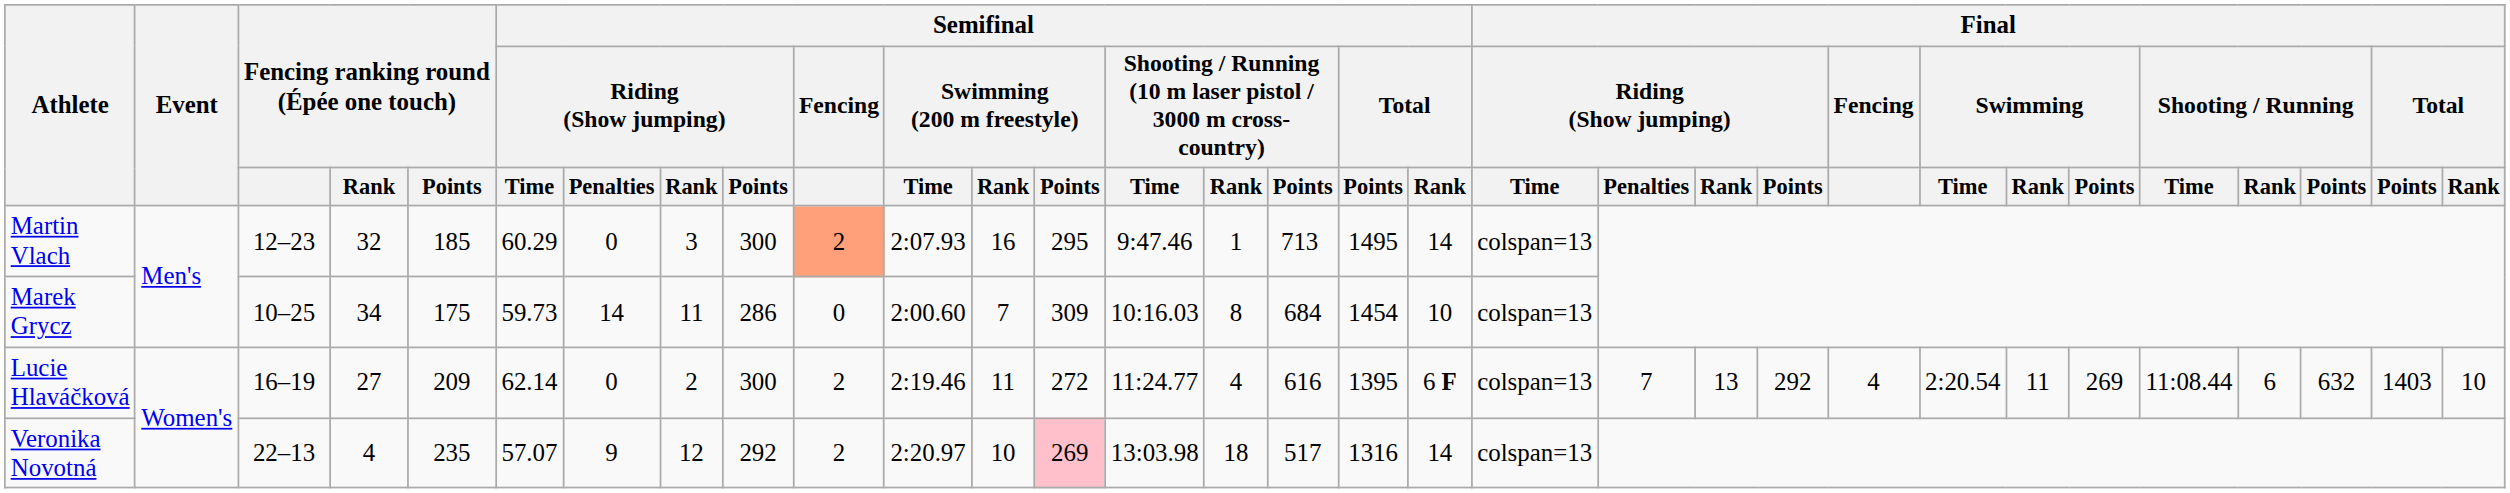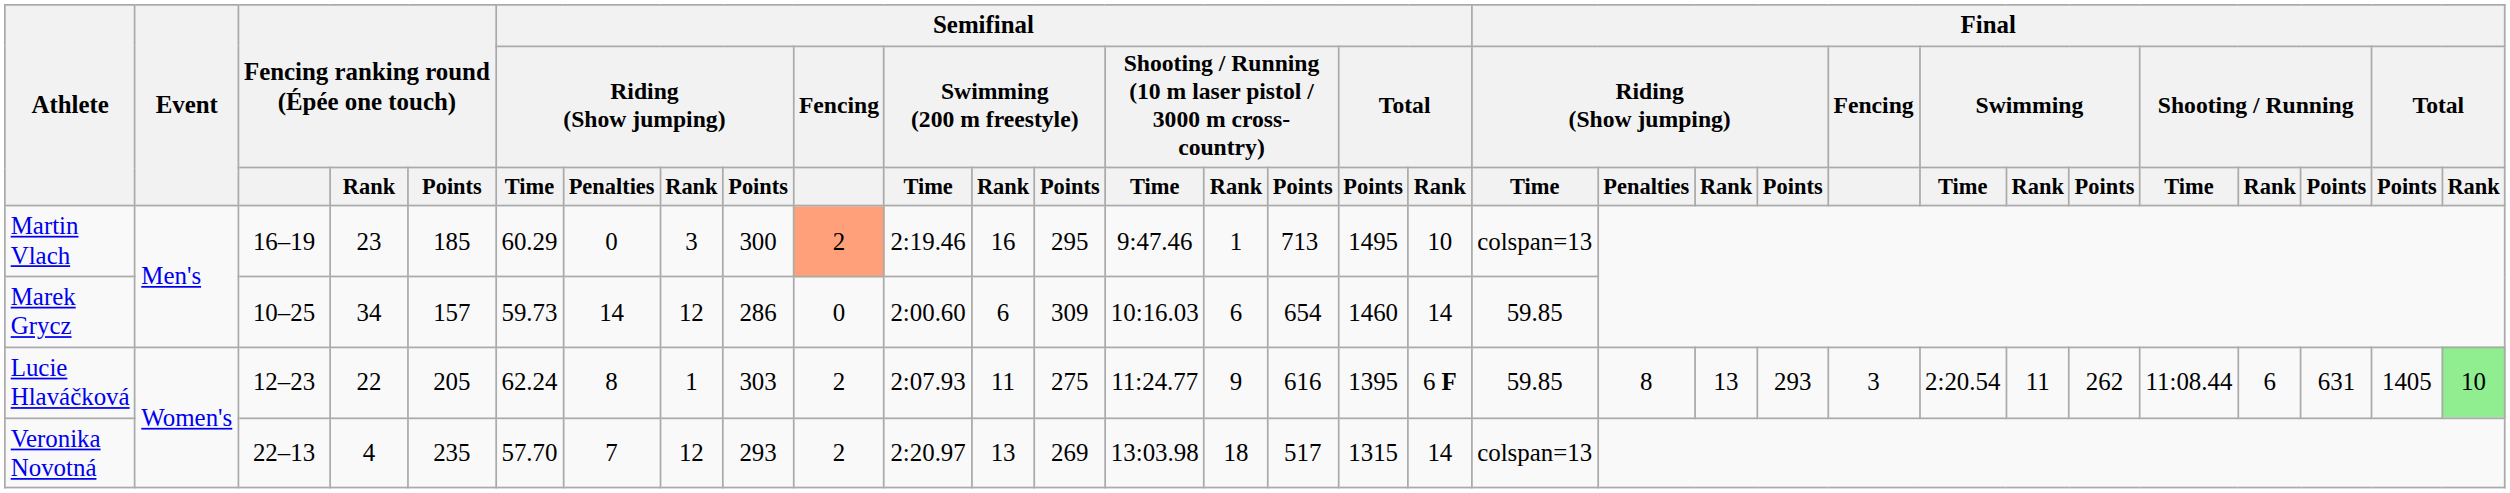Martin Vlach | Fencing ranking round (Épée one touch): 12–23 -> 16–19
Martin Vlach | Fencing ranking round (Épée one touch) / Rank: 32 -> 23
Martin Vlach | Semifinal / Swimming (200 m freestyle) / Time: 2:07.93 -> 2:19.46
Martin Vlach | Semifinal / Total / Rank: 14 -> 10
Marek Grycz | Fencing ranking round (Épée one touch) / Points: 175 -> 157
Marek Grycz | Semifinal / Riding (Show jumping) / Rank: 11 -> 12
Marek Grycz | Semifinal / Swimming (200 m freestyle) / Rank: 7 -> 6
Marek Grycz | column 15: 8 -> 6
Marek Grycz | column 16: 684 -> 654
Marek Grycz | Semifinal / Total / Points: 1454 -> 1460
Marek Grycz | Semifinal / Total / Rank: 10 -> 14
Marek Grycz | Final / Riding (Show jumping) / Time: colspan=13 -> 59.85
Lucie Hlaváčková | Fencing ranking round (Épée one touch): 16–19 -> 12–23
Lucie Hlaváčková | Fencing ranking round (Épée one touch) / Rank: 27 -> 22
Lucie Hlaváčková | Fencing ranking round (Épée one touch) / Points: 209 -> 205
Lucie Hlaváčková | Semifinal / Riding (Show jumping) / Time: 62.14 -> 62.24
Lucie Hlaváčková | Semifinal / Riding (Show jumping) / Penalties: 0 -> 8
Lucie Hlaváčková | Semifinal / Riding (Show jumping) / Rank: 2 -> 1
Lucie Hlaváčková | Semifinal / Riding (Show jumping) / Points: 300 -> 303
Lucie Hlaváčková | Semifinal / Swimming (200 m freestyle) / Time: 2:19.46 -> 2:07.93
Lucie Hlaváčková | Semifinal / Swimming (200 m freestyle) / Points: 272 -> 275
Lucie Hlaváčková | column 15: 4 -> 9
Lucie Hlaváčková | Final / Riding (Show jumping) / Time: colspan=13 -> 59.85
Lucie Hlaváčková | Final / Riding (Show jumping) / Penalties: 7 -> 8
Lucie Hlaváčková | Final / Riding (Show jumping) / Points: 292 -> 293
Lucie Hlaváčková | Final / Fencing: 4 -> 3
Lucie Hlaváčková | Final / Swimming / Points: 269 -> 262
Lucie Hlaváčková | Final / Shooting / Running / Points: 632 -> 631
Lucie Hlaváčková | Final / Total / Points: 1403 -> 1405
Lucie Hlaváčková | Final / Total / Rank: no background -> lightgreen background
Veronika Novotná | Semifinal / Riding (Show jumping) / Time: 57.07 -> 57.70
Veronika Novotná | Semifinal / Riding (Show jumping) / Penalties: 9 -> 7
Veronika Novotná | Semifinal / Riding (Show jumping) / Points: 292 -> 293
Veronika Novotná | Semifinal / Swimming (200 m freestyle) / Rank: 10 -> 13
Veronika Novotná | Semifinal / Swimming (200 m freestyle) / Points: pink background -> no background
Veronika Novotná | Semifinal / Total / Points: 1316 -> 1315
